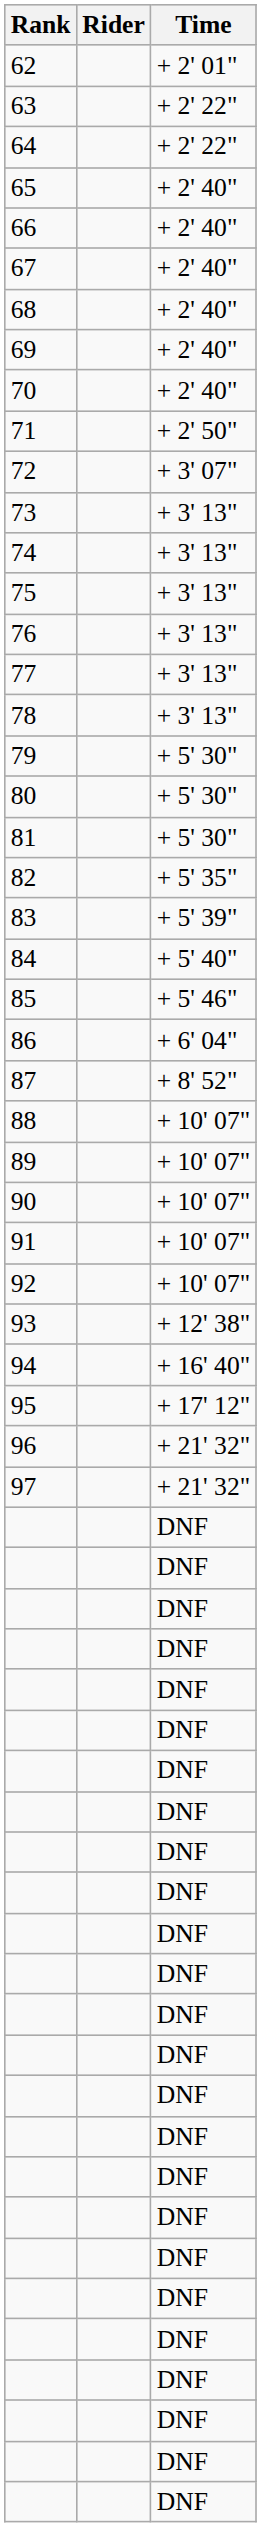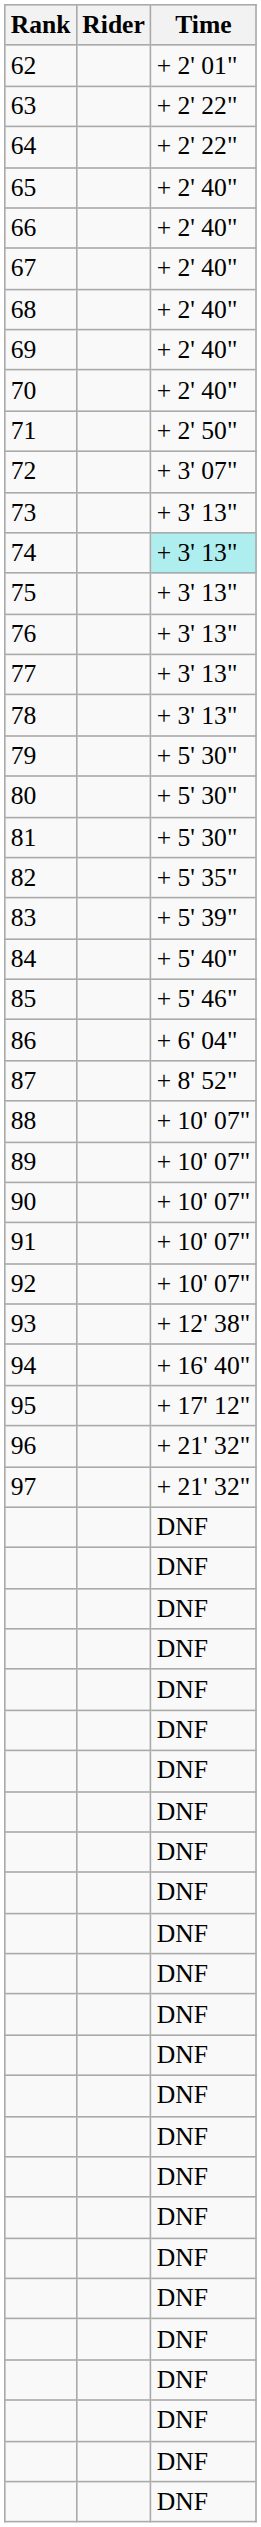74 | Time: no background -> paleturquoise background
